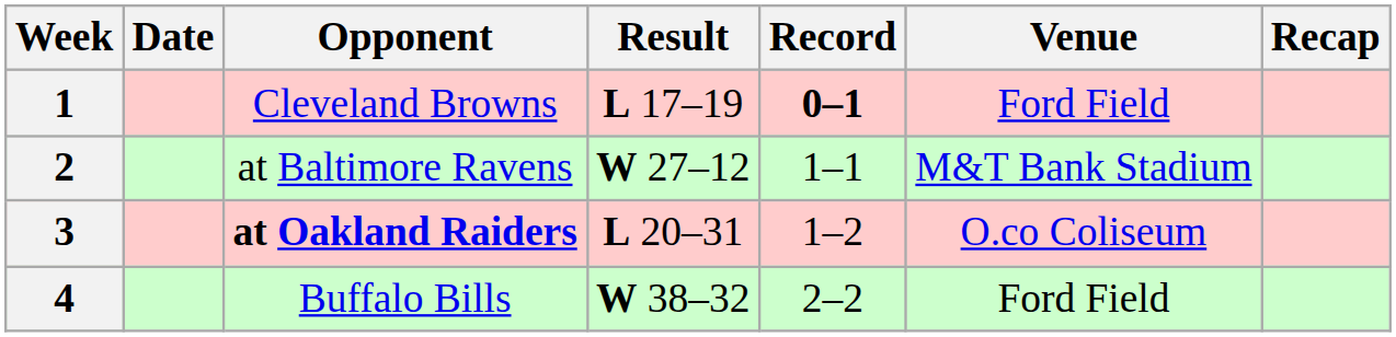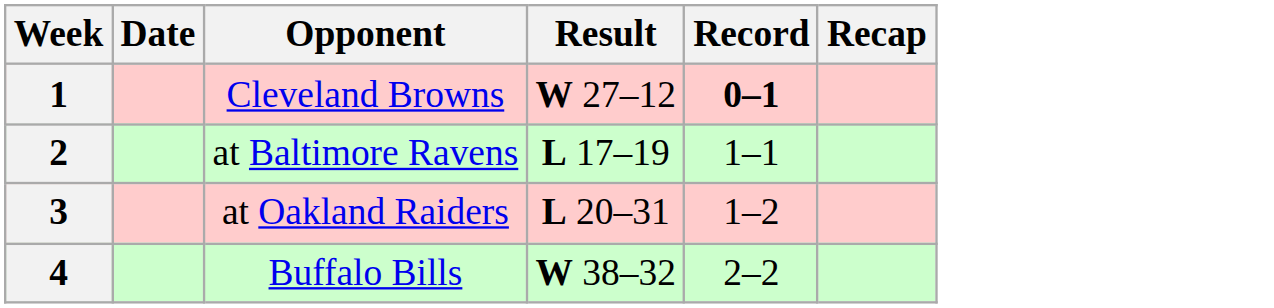- column: Venue | Ford Field | M&T Bank Stadium | O.co Coliseum | Ford Field
1 | Result: L 17–19 -> W 27–12
2 | Result: W 27–12 -> L 17–19
3 | Opponent: bold -> normal
